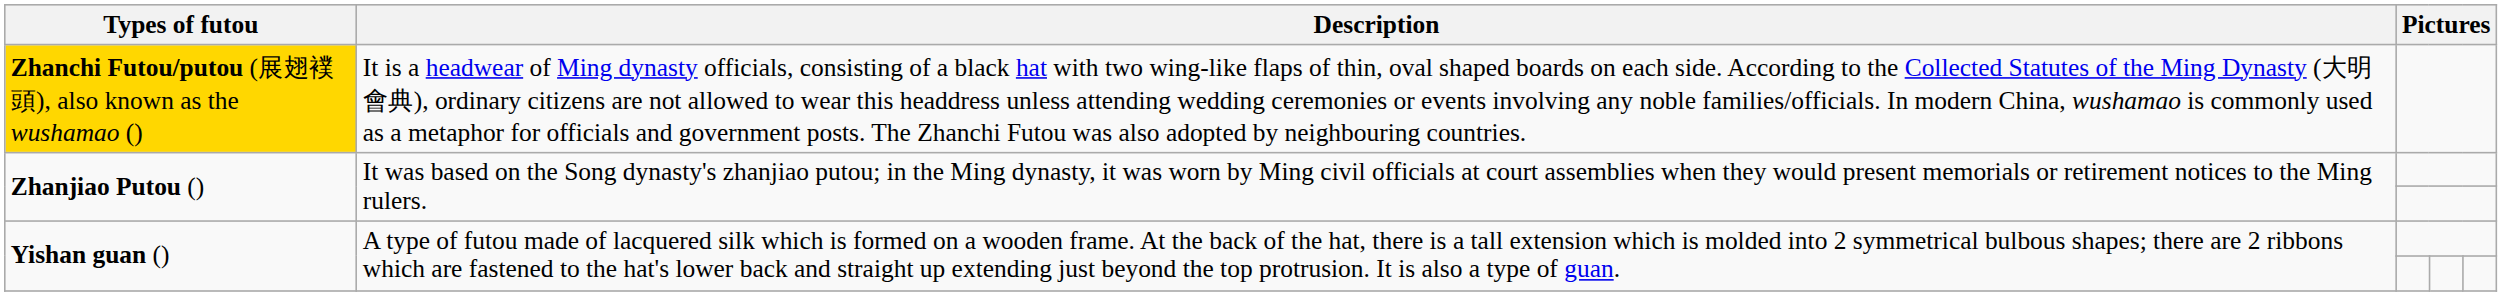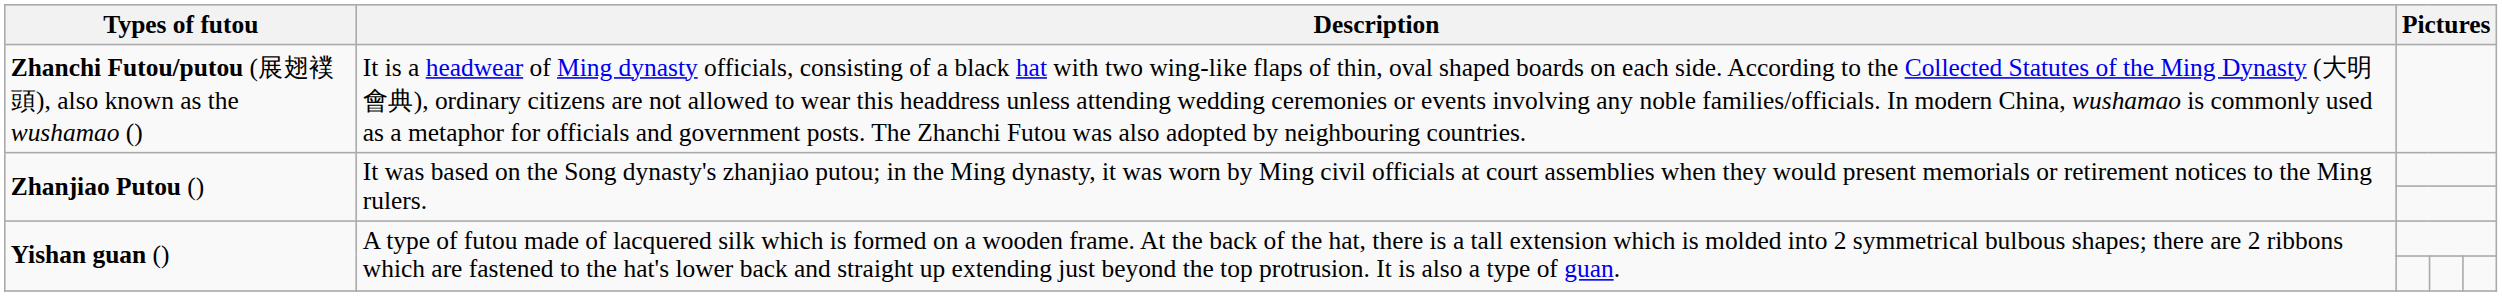Zhanchi Futou/putou (展翅襆頭), also known as the wushamao () | Types of futou: gold background -> no background
